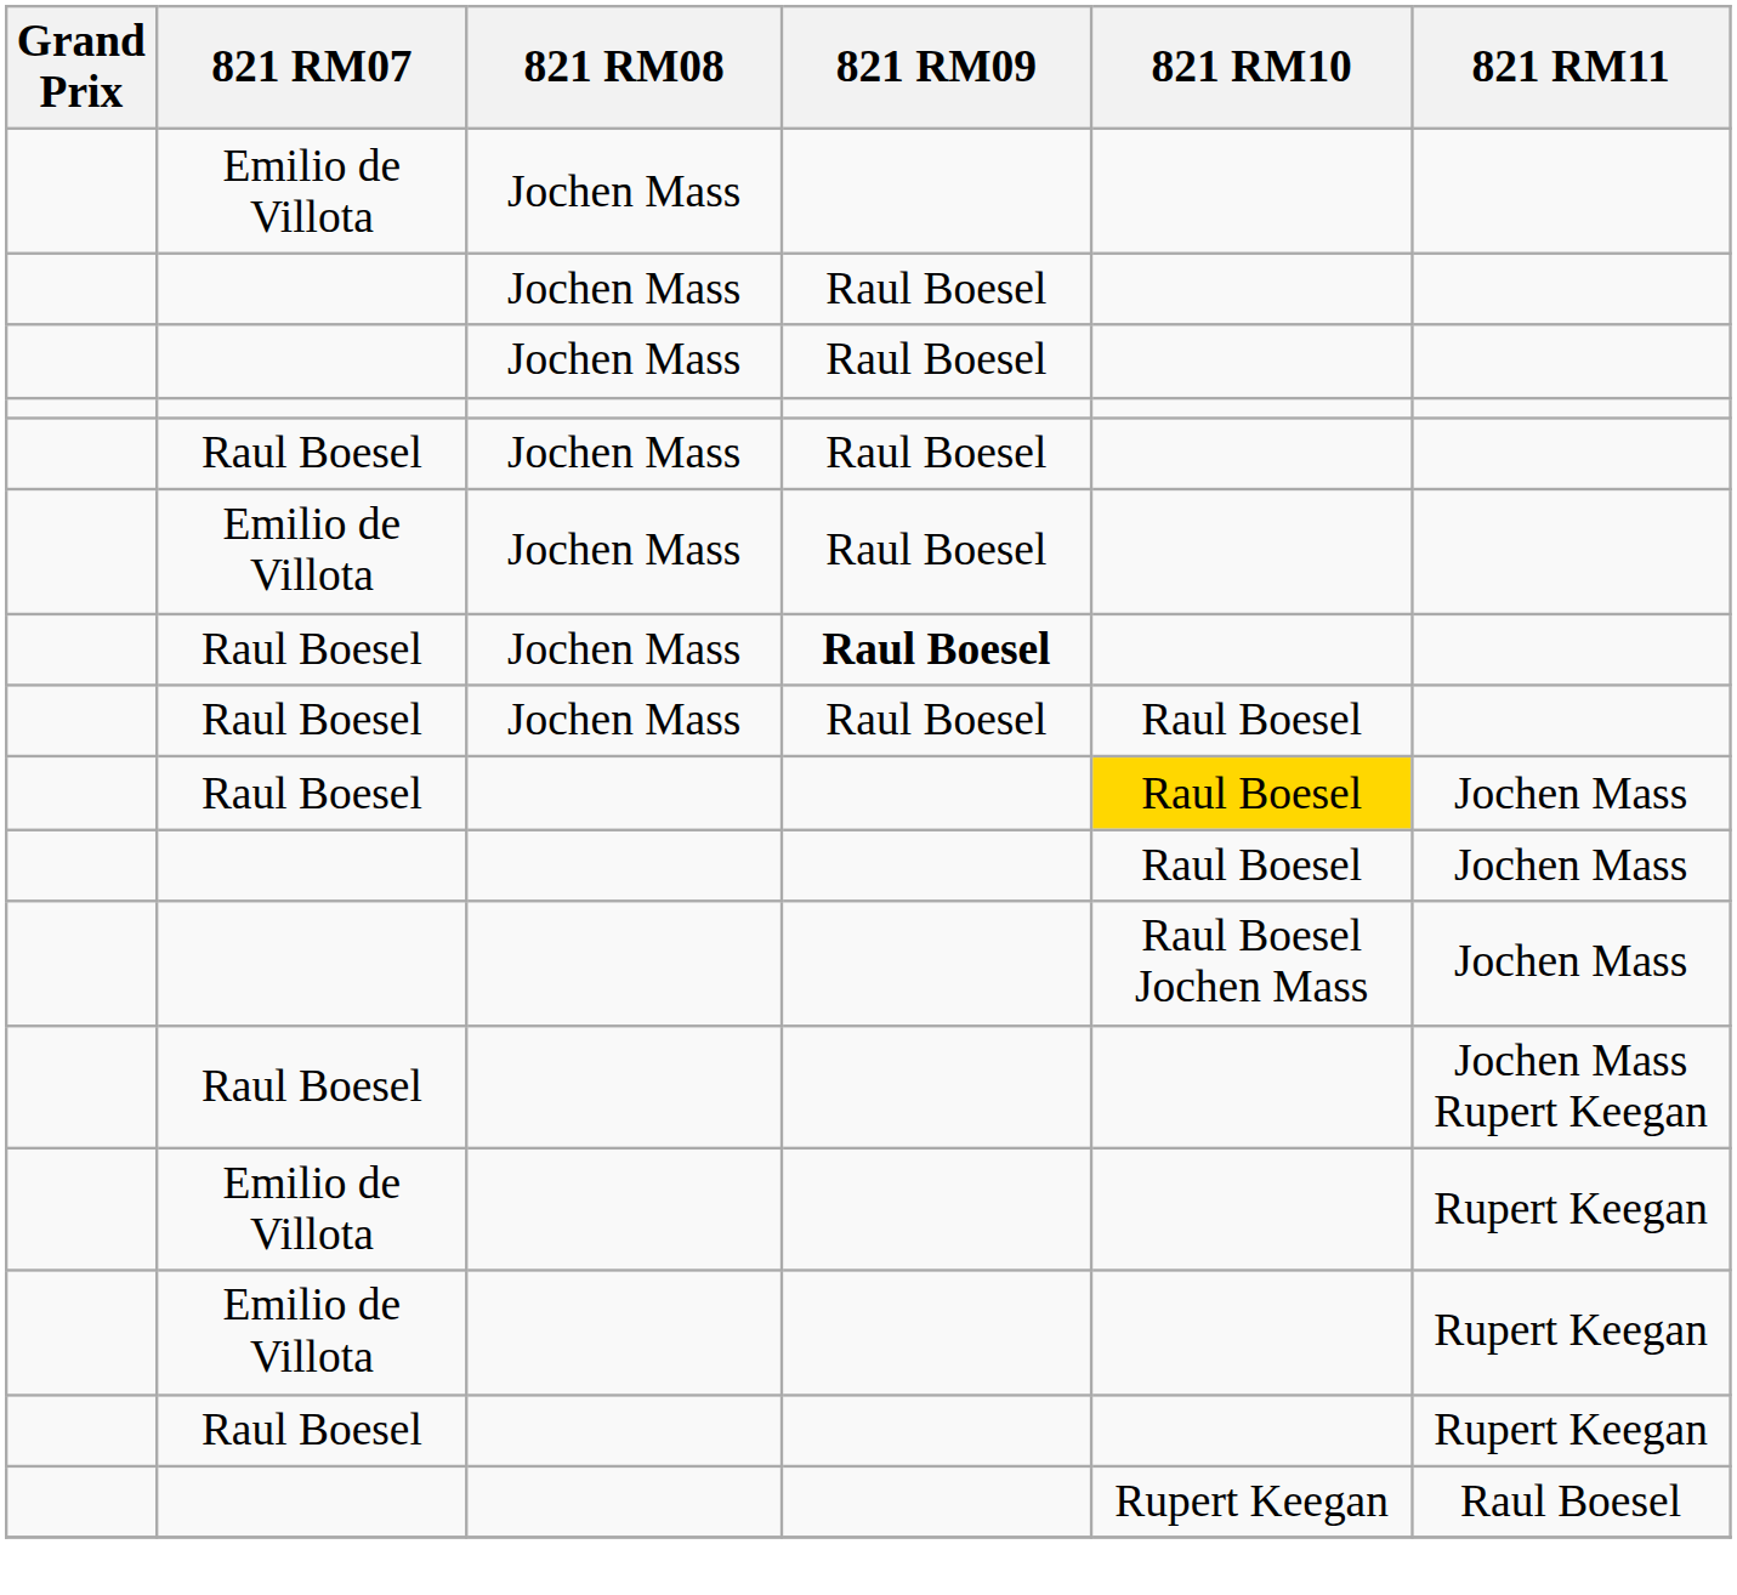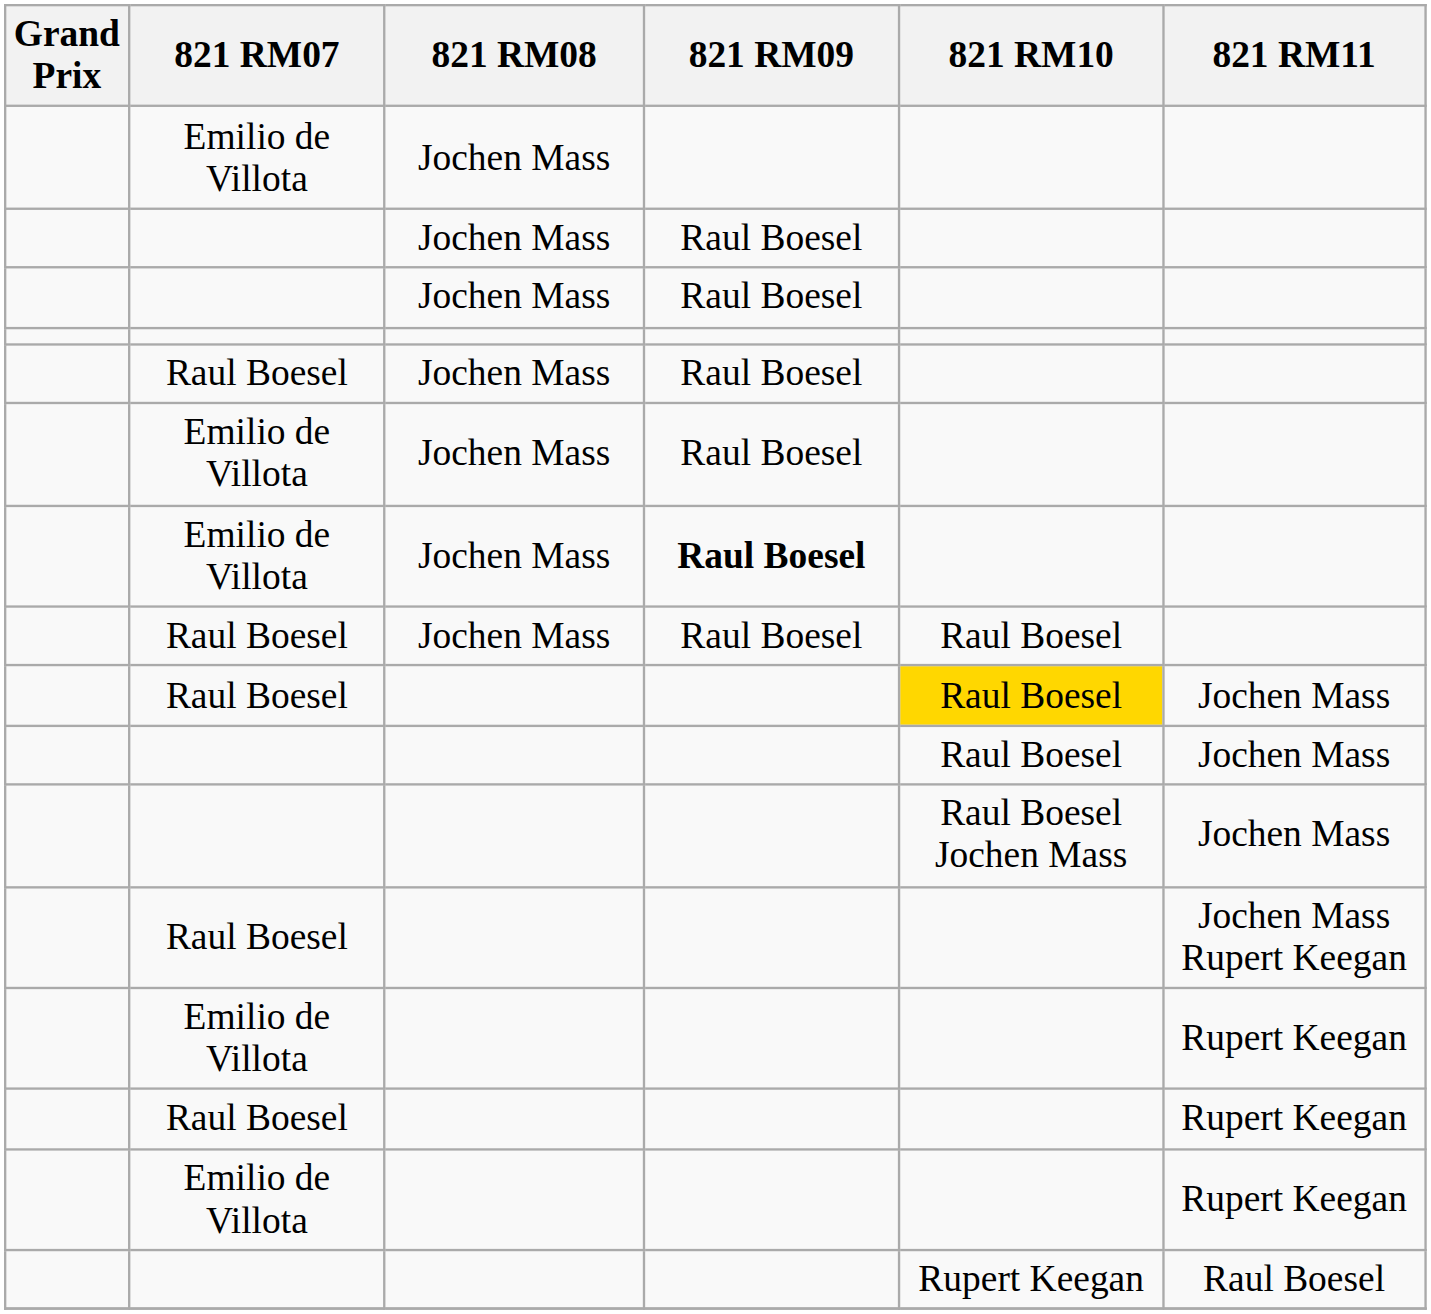row 8 | 821 RM07: Raul Boesel -> Emilio de Villota
row 15 | 821 RM07: Emilio de Villota -> Raul Boesel
row 16 | 821 RM07: Raul Boesel -> Emilio de Villota
